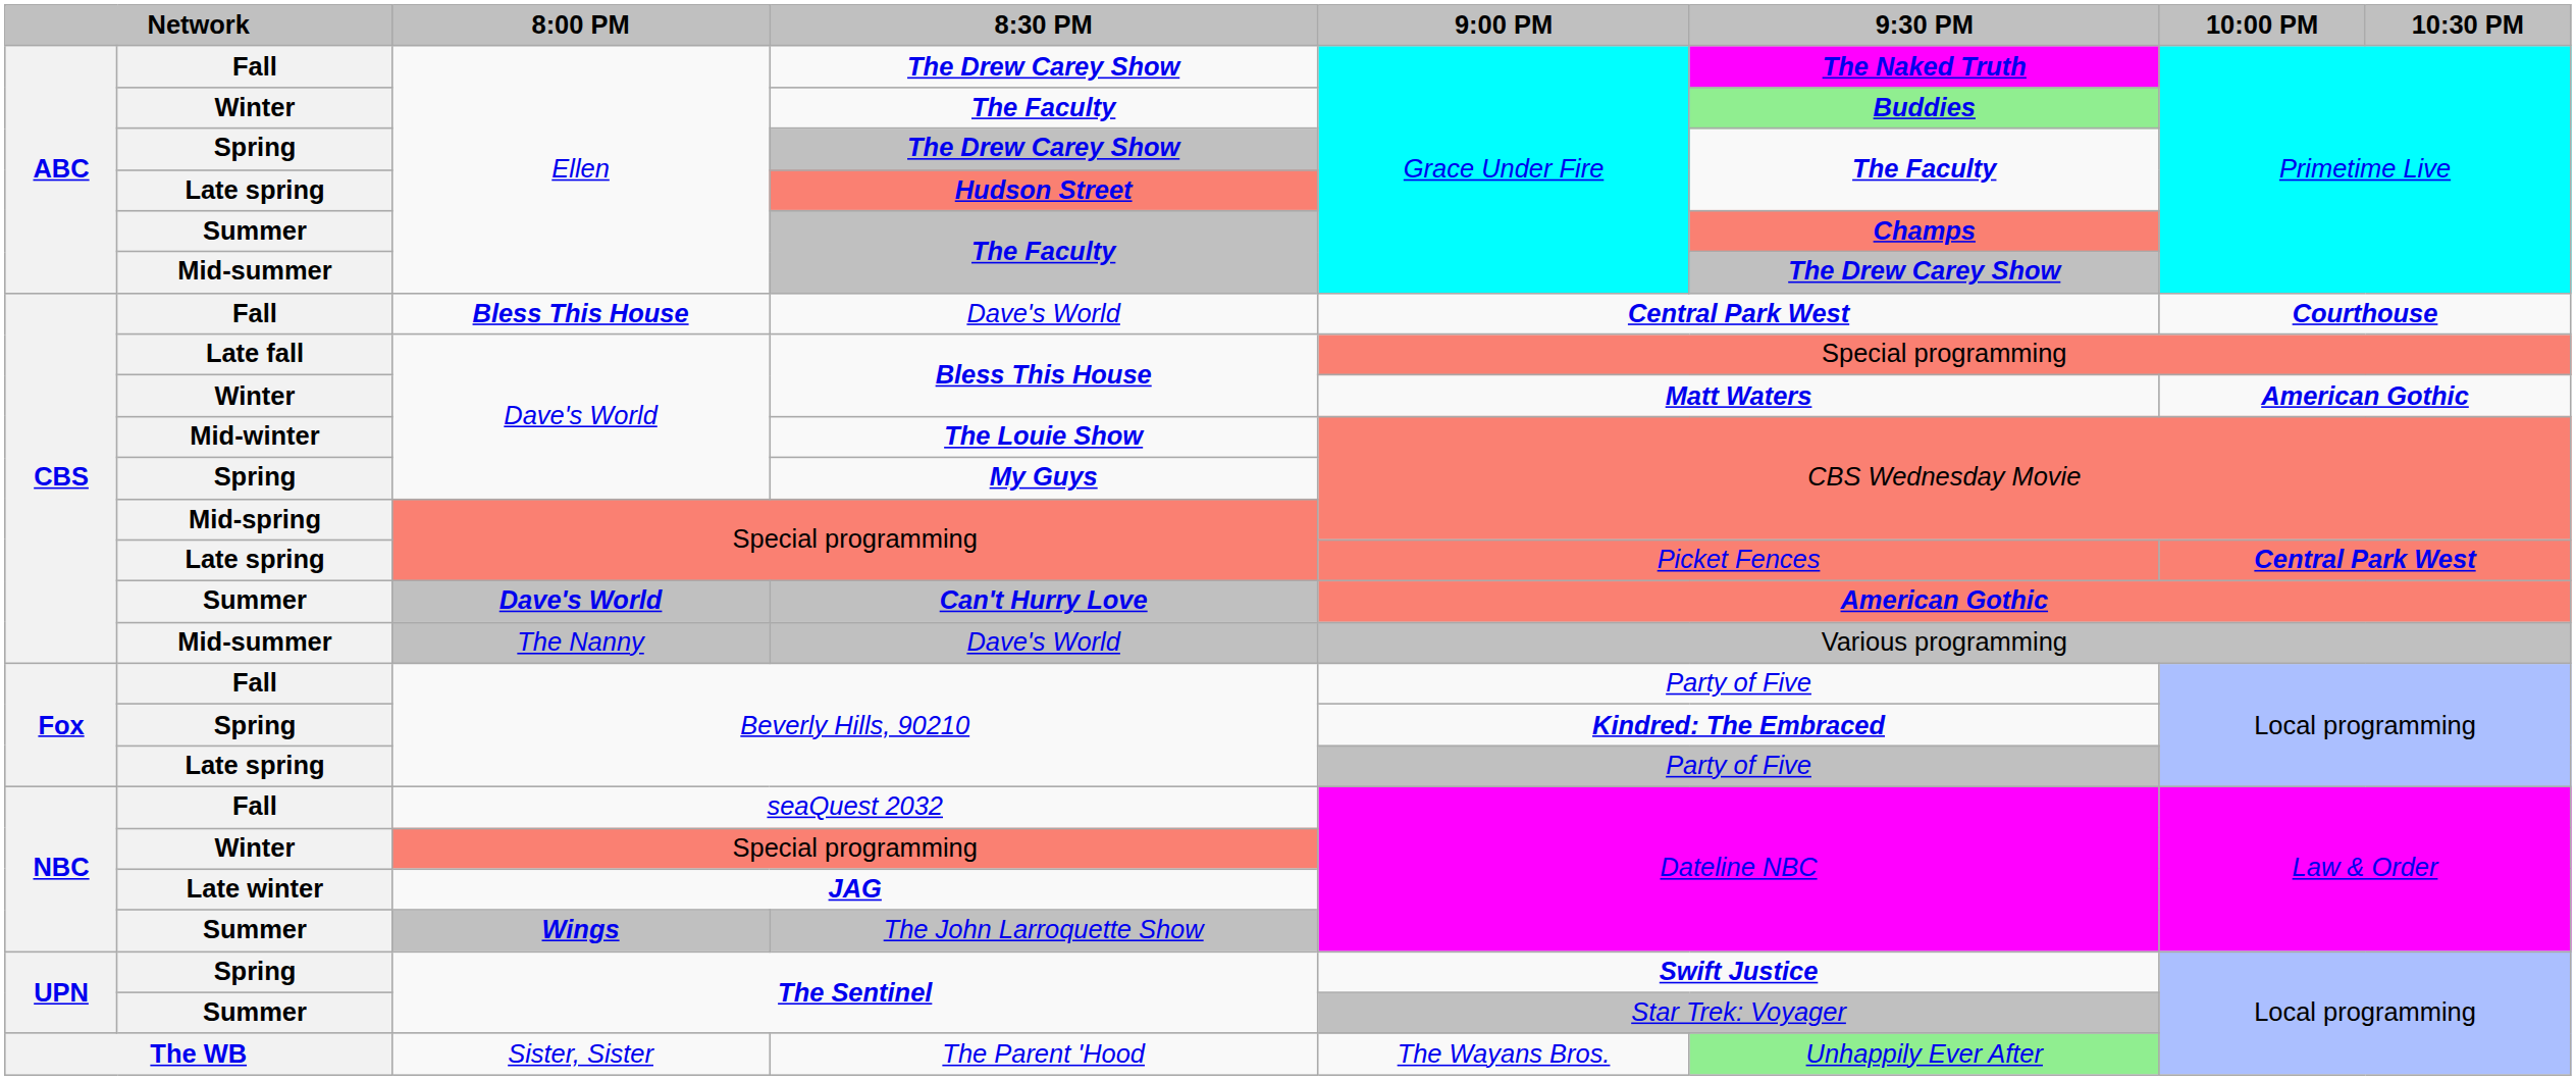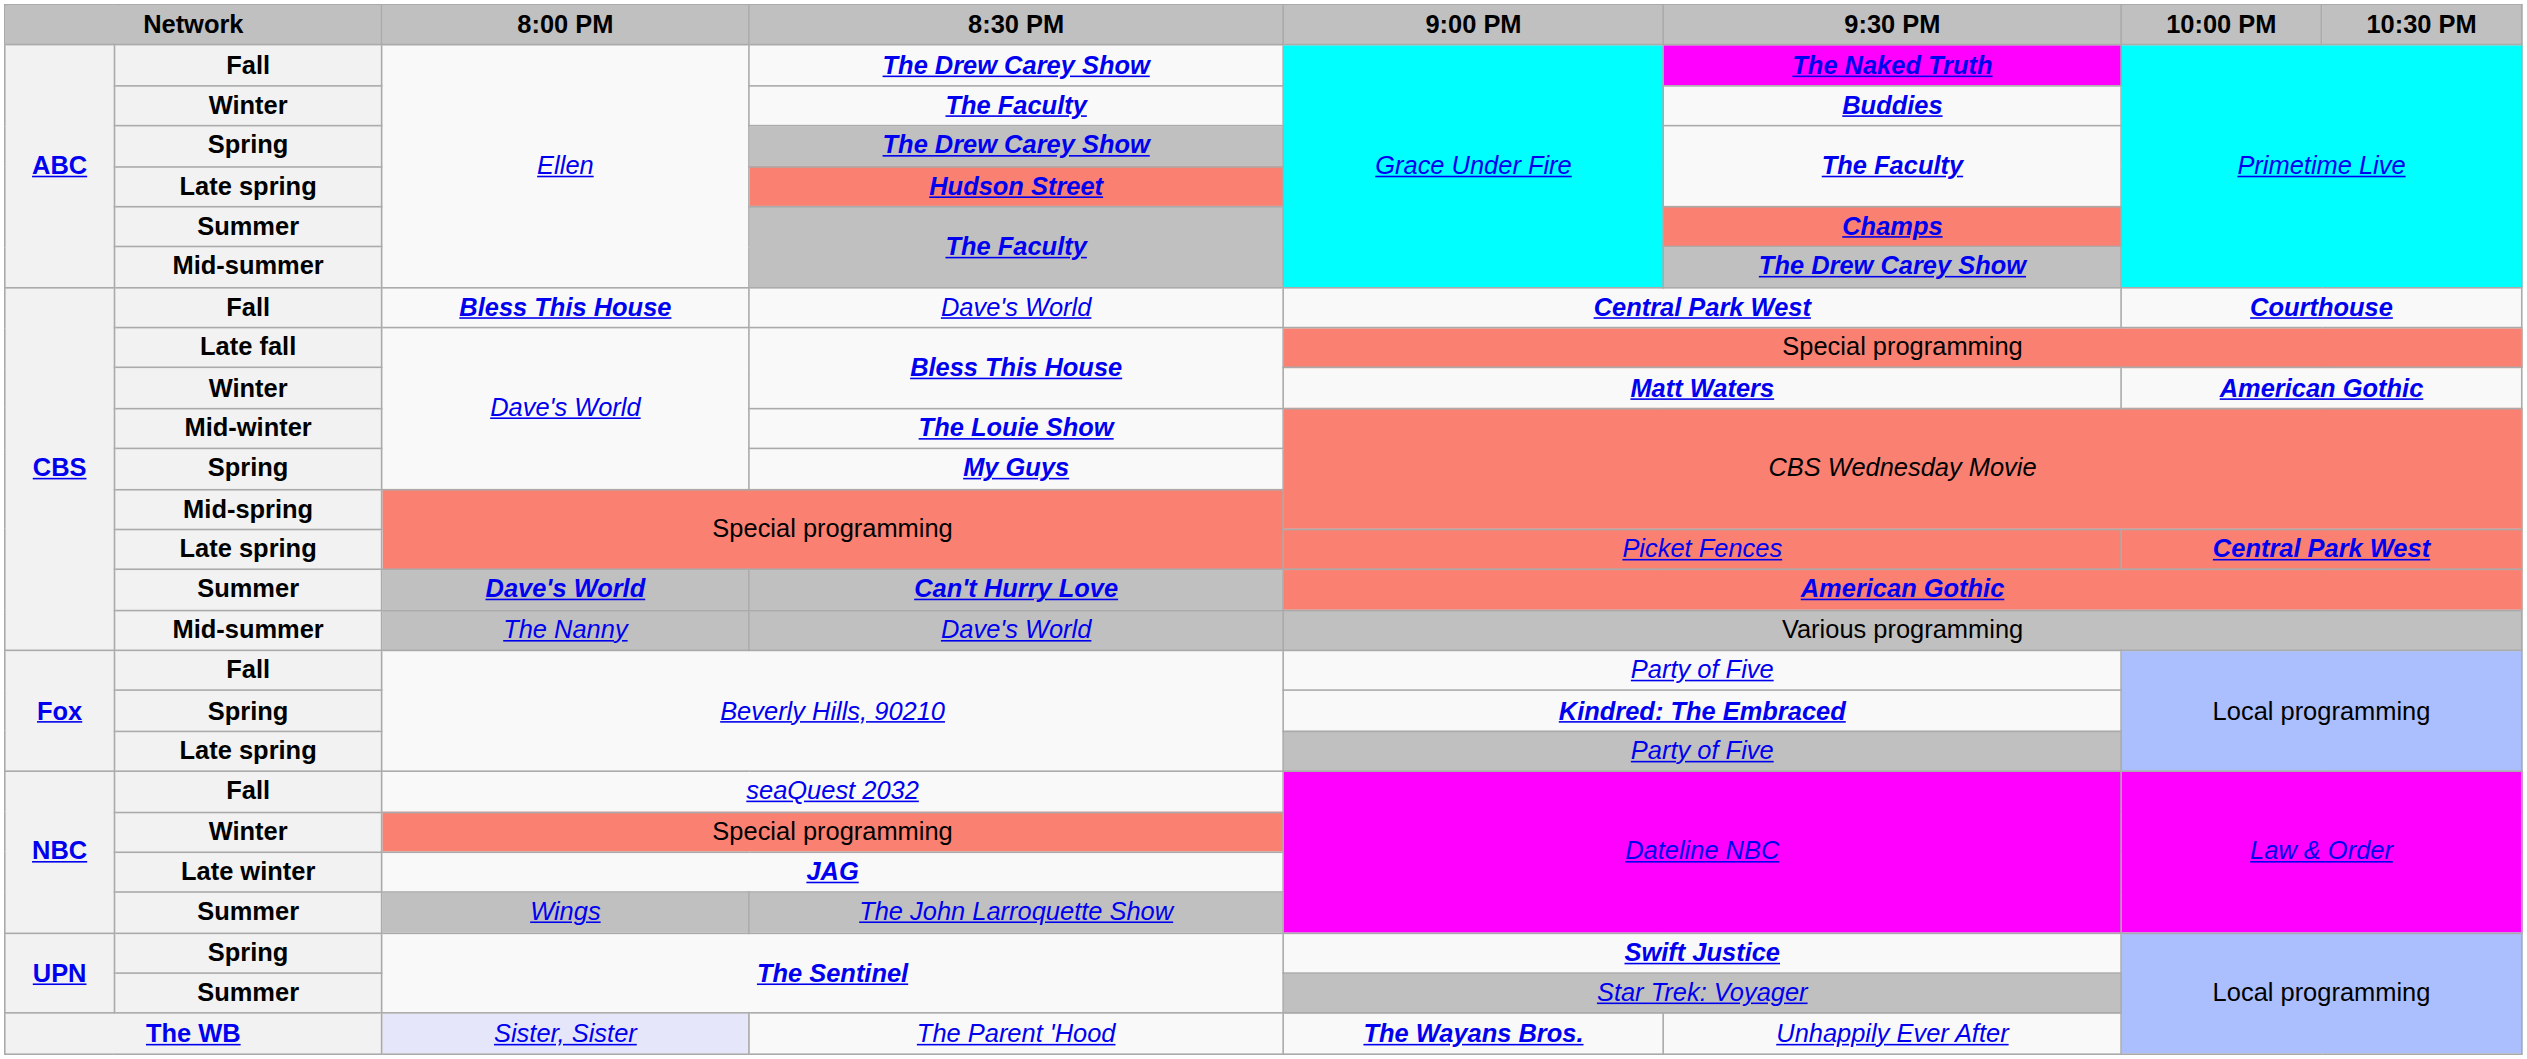Winter / The Faculty | 9:30 PM: lightgreen background -> no background
The John Larroquette Show | 8:00 PM: bold -> normal
The Parent 'Hood | 8:00 PM: no background -> lavender background
The Parent 'Hood | 9:00 PM: normal -> bold
The Parent 'Hood | 9:30 PM: lightgreen background -> no background
